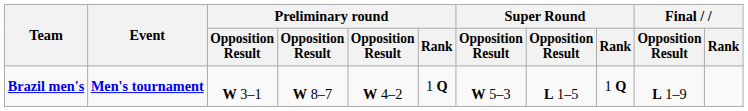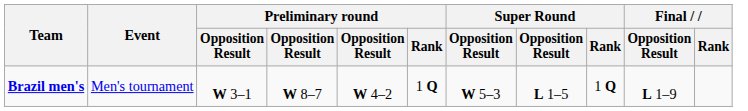Brazil men's | Event: bold -> normal
